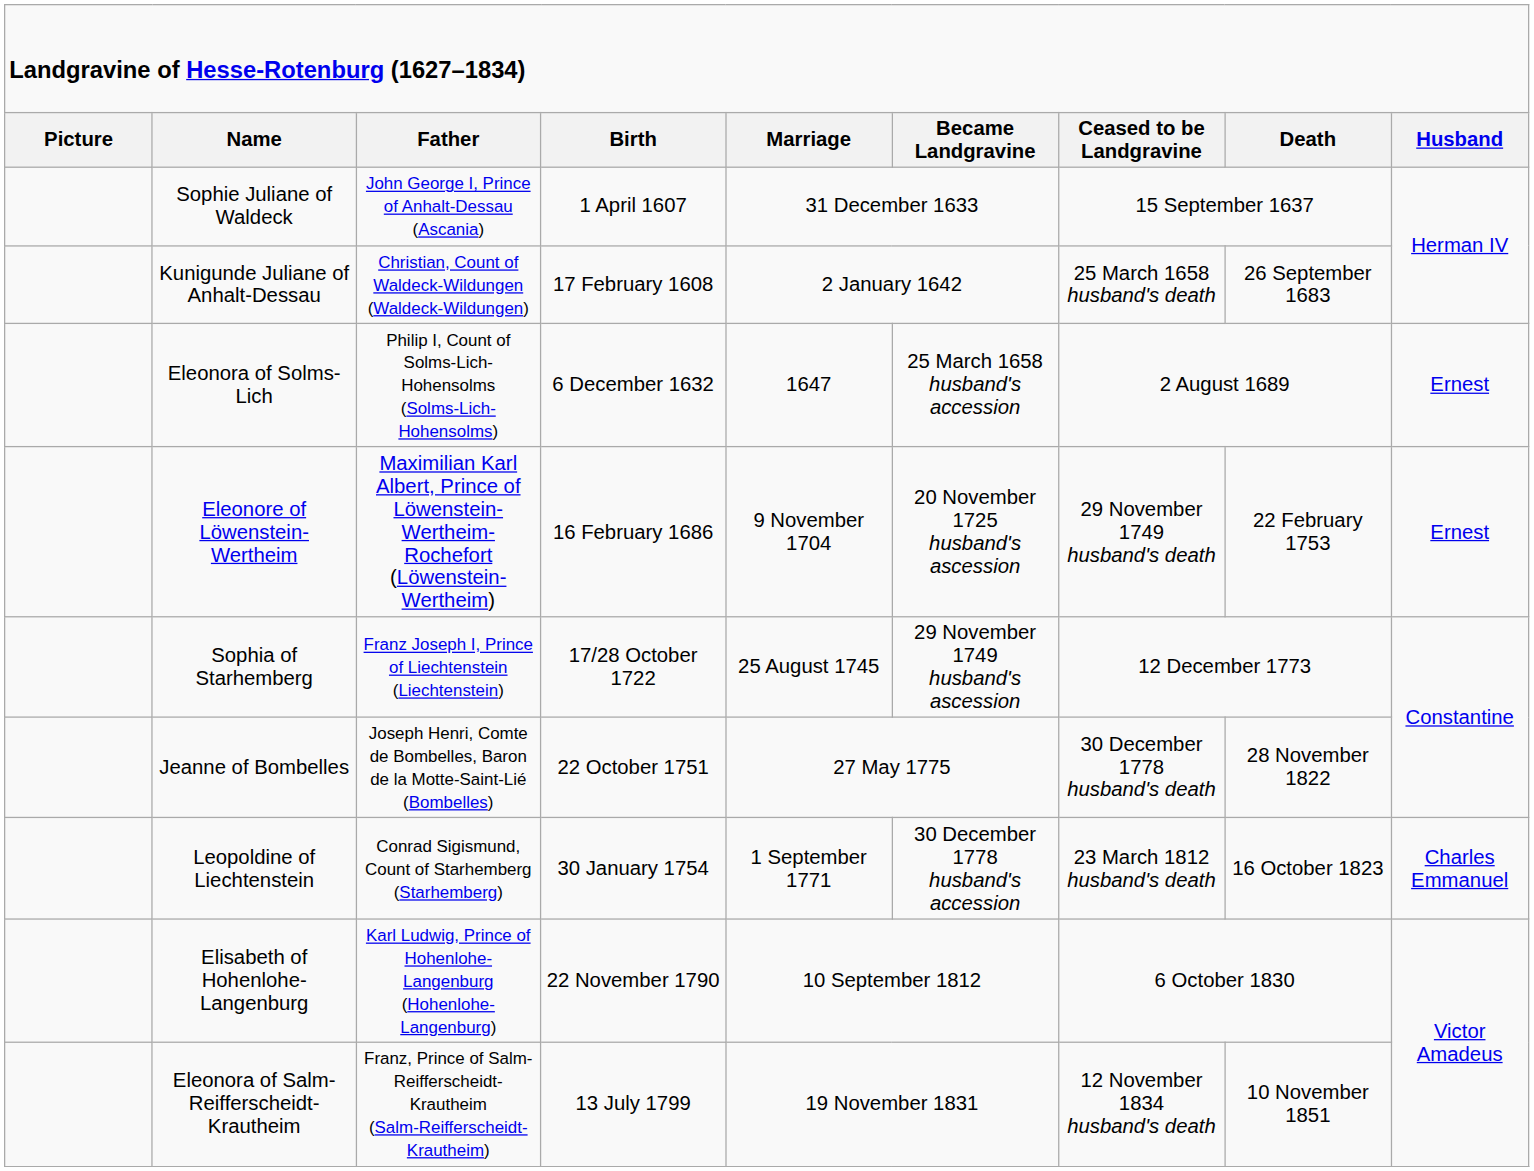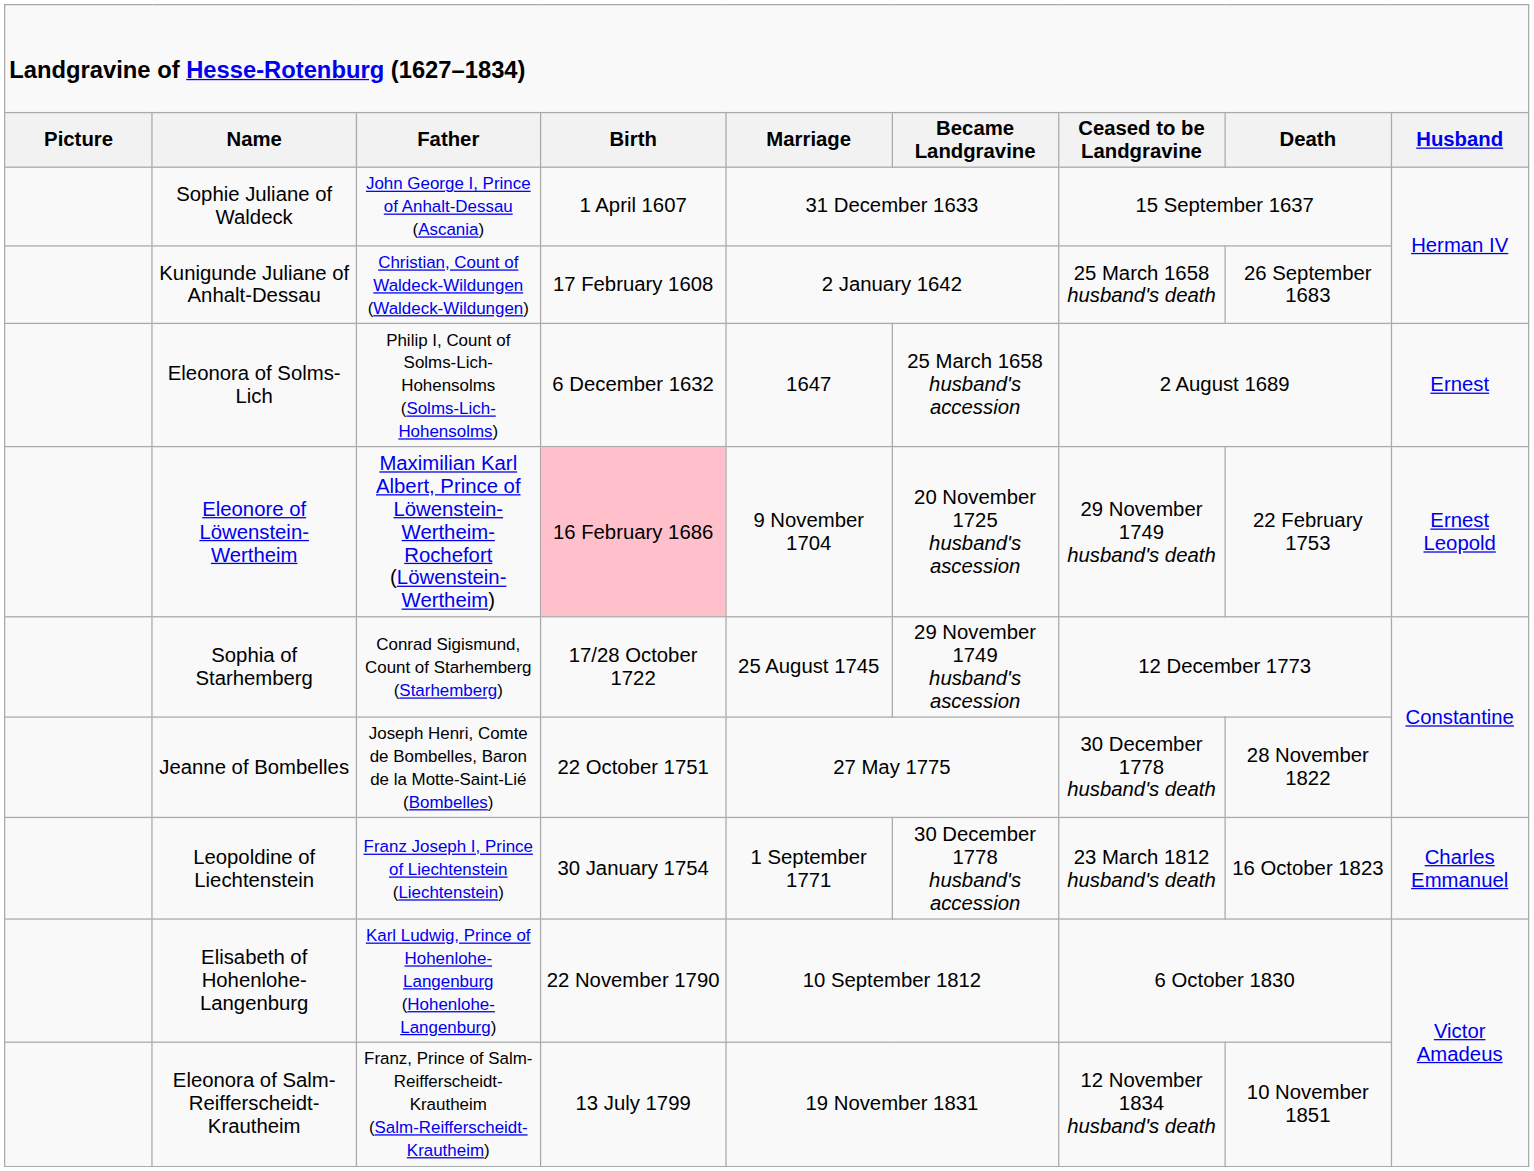Eleonore of Löwenstein-Wertheim | column 4: no background -> pink background
Eleonore of Löwenstein-Wertheim | column 9: Ernest -> Ernest Leopold
Sophia of Starhemberg | column 3: Franz Joseph I, Prince of Liechtenstein (Liechtenstein) -> Conrad Sigismund, Count of Starhemberg (Starhemberg)
Leopoldine of Liechtenstein | column 3: Conrad Sigismund, Count of Starhemberg (Starhemberg) -> Franz Joseph I, Prince of Liechtenstein (Liechtenstein)
